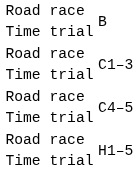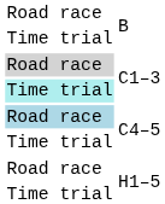Road race / C1–3 | column 1: no background -> lightgrey background
Time trial / C1–3 | column 1: no background -> paleturquoise background
Road race / C4–5 | column 1: no background -> lightblue background
